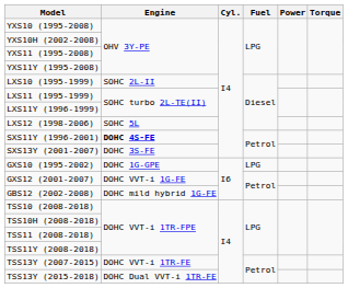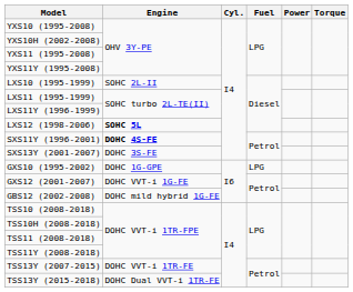LXS12 (1998-2006) | Engine: normal -> bold
